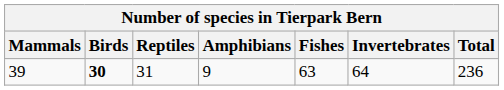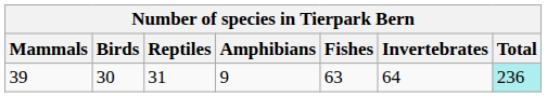39 | Birds: bold -> normal
39 | Total: no background -> paleturquoise background
